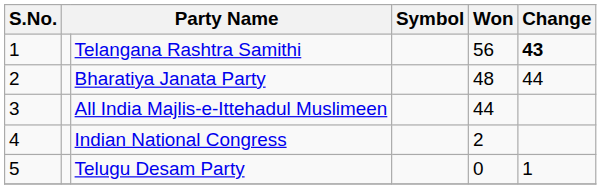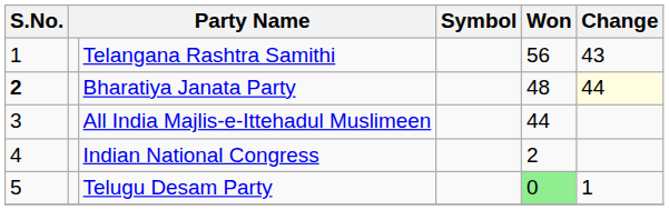Telangana Rashtra Samithi | Change: bold -> normal
Bharatiya Janata Party | S.No.: normal -> bold
Bharatiya Janata Party | Change: no background -> lightyellow background
Telugu Desam Party | Won: no background -> lightgreen background
